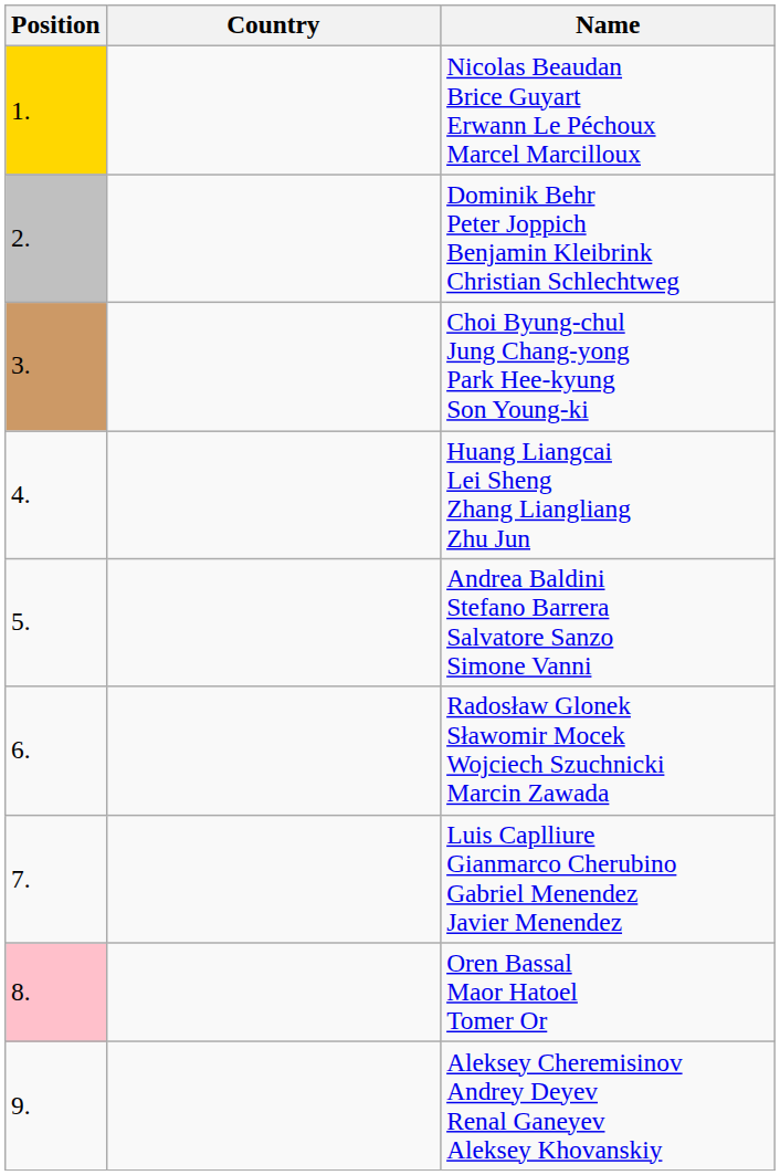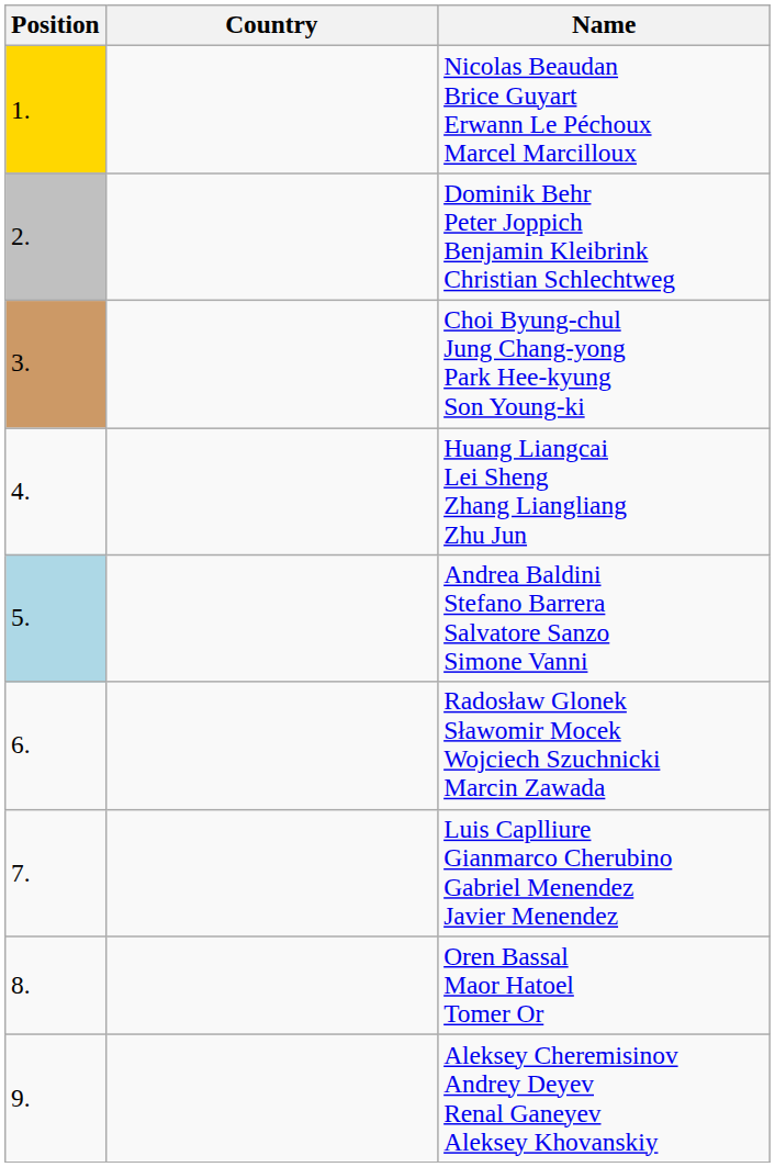Andrea Baldini Stefano Barrera Salvatore Sanzo Simone Vanni | Position: no background -> lightblue background
Oren Bassal Maor Hatoel Tomer Or | Position: pink background -> no background
